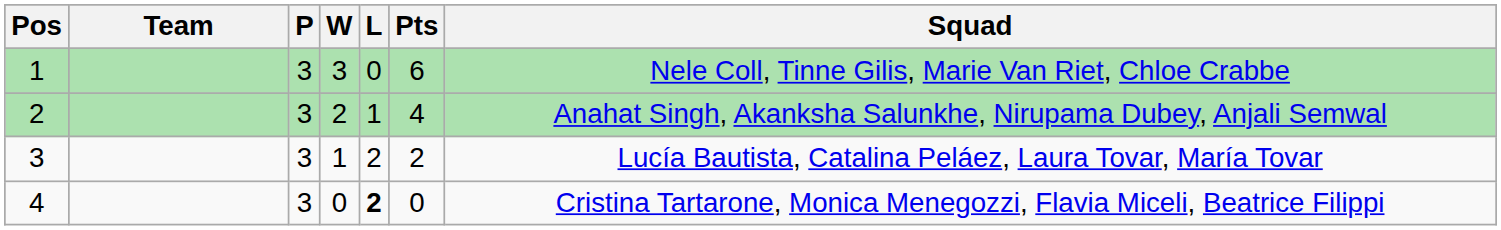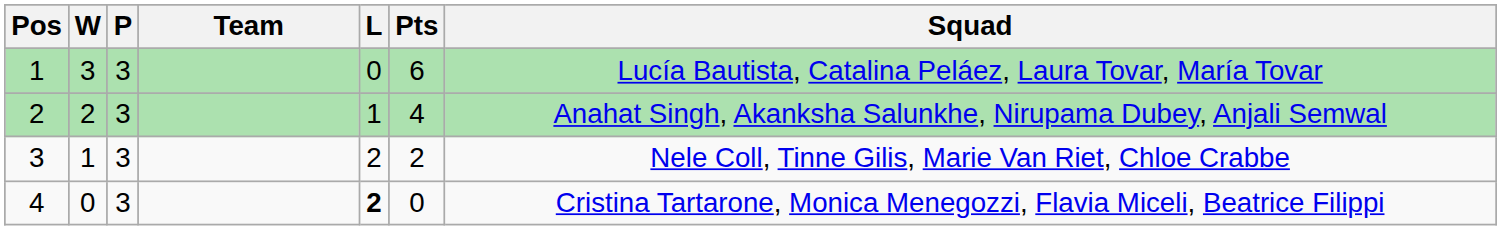columns swapped: Team <-> W
row 2 | Squad: Nele Coll, Tinne Gilis, Marie Van Riet, Chloe Crabbe -> Lucía Bautista, Catalina Peláez, Laura Tovar, María Tovar
row 4 | Squad: Lucía Bautista, Catalina Peláez, Laura Tovar, María Tovar -> Nele Coll, Tinne Gilis, Marie Van Riet, Chloe Crabbe
